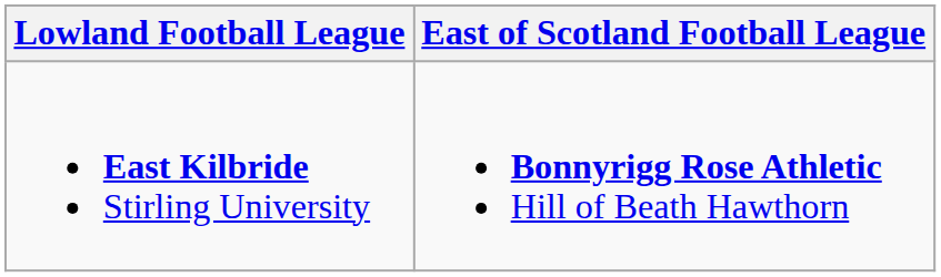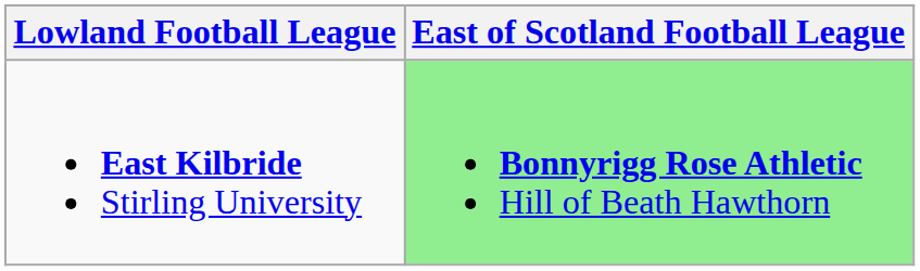East Kilbride Stirling University | East of Scotland Football League: no background -> lightgreen background
